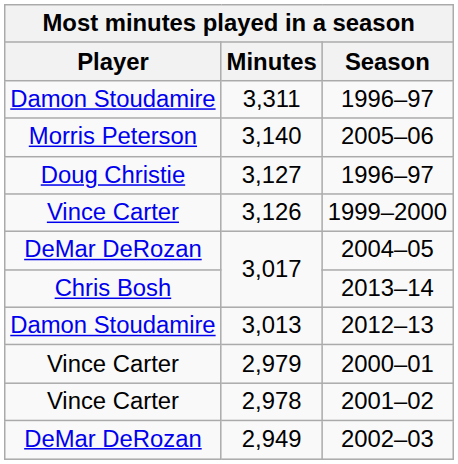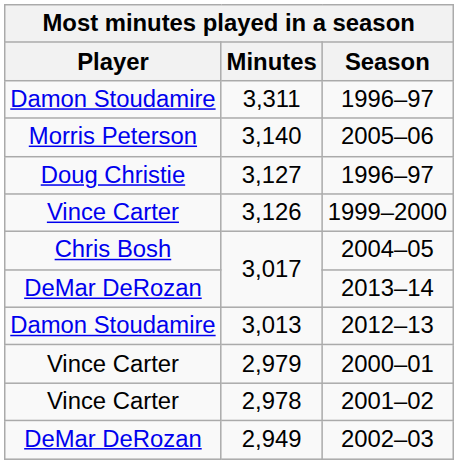3,017 / 2004–05 | Player: DeMar DeRozan -> Chris Bosh
3,017 / 2013–14 | Player: Chris Bosh -> DeMar DeRozan
